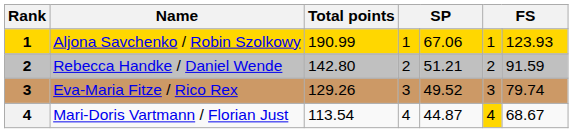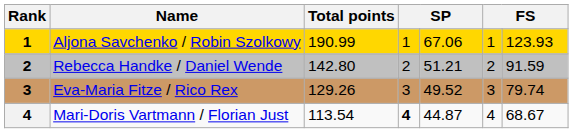Mari-Doris Vartmann / Florian Just | column 4: normal -> bold
Mari-Doris Vartmann / Florian Just | column 6: gold background -> no background
